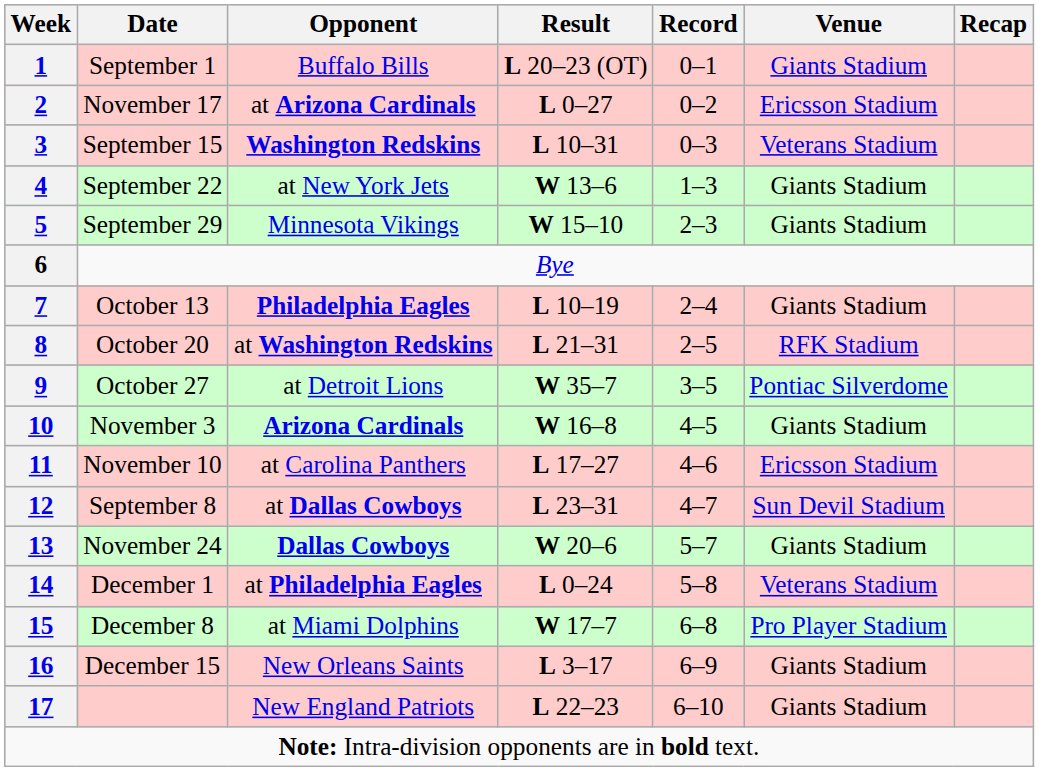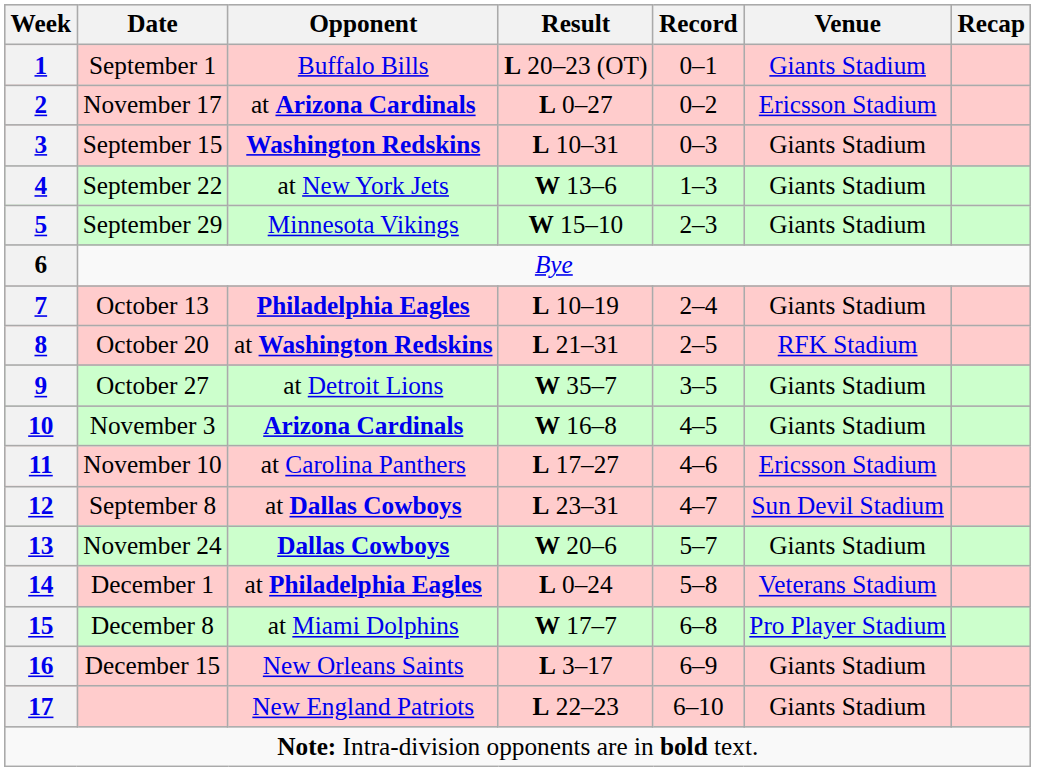3 | Venue: Veterans Stadium -> Giants Stadium
9 | Venue: Pontiac Silverdome -> Giants Stadium
